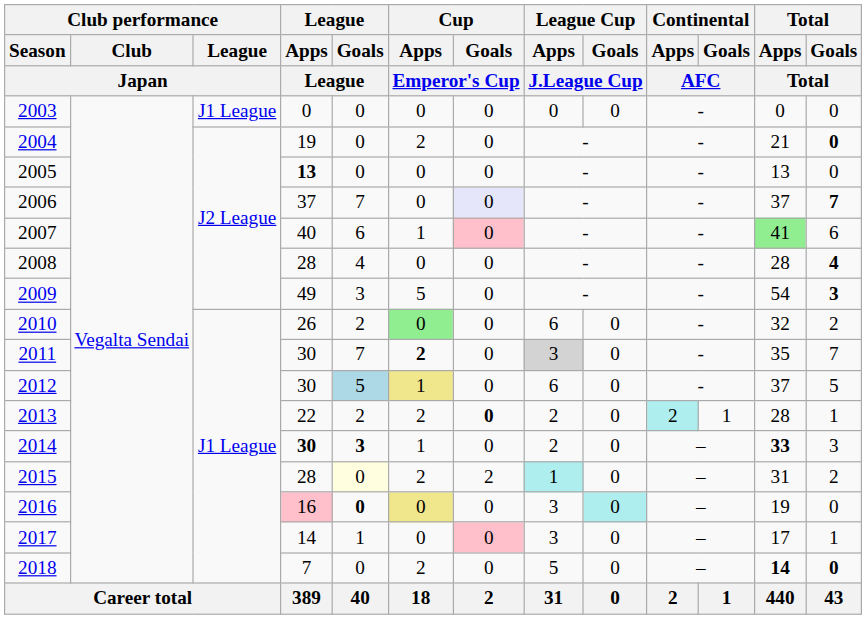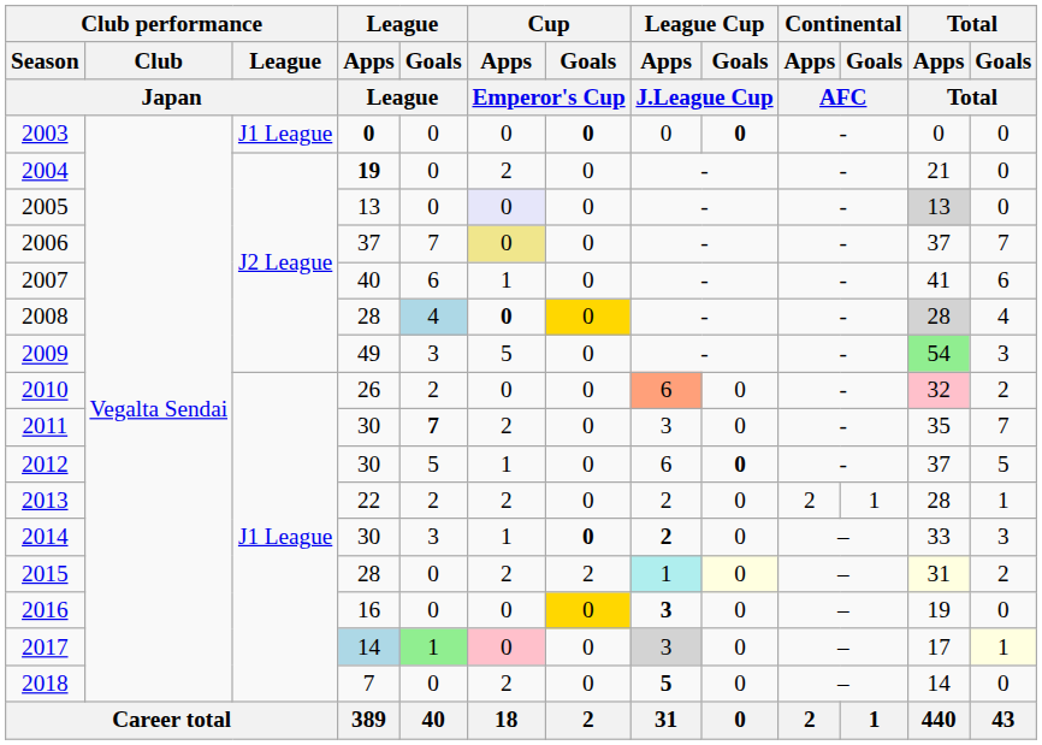2003 | League / Apps / League: normal -> bold
2003 | Cup / Goals / Emperor's Cup: normal -> bold
2003 | League Cup / Goals / J.League Cup: normal -> bold
2004 | League / Apps / League: normal -> bold
2004 | Total / Goals / Total: bold -> normal
2005 | League / Apps / League: bold -> normal
2005 | Cup / Apps / Emperor's Cup: no background -> lavender background
2005 | Total / Apps / Total: no background -> lightgrey background
2006 | Cup / Apps / Emperor's Cup: no background -> khaki background
2006 | Cup / Goals / Emperor's Cup: lavender background -> no background
2006 | Total / Goals / Total: bold -> normal
2007 | Cup / Goals / Emperor's Cup: pink background -> no background
2007 | Total / Apps / Total: lightgreen background -> no background
2008 | League / Goals / League: no background -> lightblue background
2008 | Cup / Apps / Emperor's Cup: normal -> bold
2008 | Cup / Goals / Emperor's Cup: no background -> gold background
2008 | Total / Apps / Total: no background -> lightgrey background
2008 | Total / Goals / Total: bold -> normal
2009 | Total / Apps / Total: no background -> lightgreen background
2009 | Total / Goals / Total: bold -> normal
2010 | Cup / Apps / Emperor's Cup: lightgreen background -> no background
2010 | League Cup / Apps / J.League Cup: no background -> lightsalmon background
2010 | Total / Apps / Total: no background -> pink background
2011 | League / Goals / League: normal -> bold
2011 | Cup / Apps / Emperor's Cup: bold -> normal
2011 | League Cup / Apps / J.League Cup: lightgrey background -> no background
2012 | League / Goals / League: lightblue background -> no background
2012 | Cup / Apps / Emperor's Cup: khaki background -> no background
2012 | League Cup / Goals / J.League Cup: normal -> bold
2013 | Cup / Goals / Emperor's Cup: bold -> normal
2013 | Continental / Apps / AFC: paleturquoise background -> no background
2014 | League / Apps / League: bold -> normal
2014 | League / Goals / League: bold -> normal
2014 | Cup / Goals / Emperor's Cup: normal -> bold
2014 | League Cup / Apps / J.League Cup: normal -> bold
2014 | Total / Apps / Total: bold -> normal
2015 | League / Goals / League: lightyellow background -> no background
2015 | League Cup / Goals / J.League Cup: no background -> lightyellow background
2015 | Total / Apps / Total: no background -> lightyellow background
2016 | League / Apps / League: pink background -> no background
2016 | League / Goals / League: bold -> normal
2016 | Cup / Apps / Emperor's Cup: khaki background -> no background
2016 | Cup / Goals / Emperor's Cup: no background -> gold background
2016 | League Cup / Apps / J.League Cup: normal -> bold
2016 | League Cup / Goals / J.League Cup: paleturquoise background -> no background
2017 | League / Apps / League: no background -> lightblue background
2017 | League / Goals / League: no background -> lightgreen background
2017 | Cup / Apps / Emperor's Cup: no background -> pink background
2017 | Cup / Goals / Emperor's Cup: pink background -> no background
2017 | League Cup / Apps / J.League Cup: no background -> lightgrey background
2017 | Total / Goals / Total: no background -> lightyellow background
2018 | League Cup / Apps / J.League Cup: normal -> bold
2018 | Total / Apps / Total: bold -> normal
2018 | Total / Goals / Total: bold -> normal
